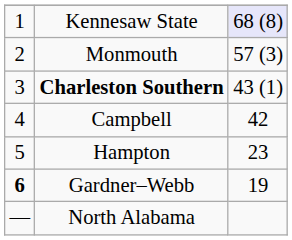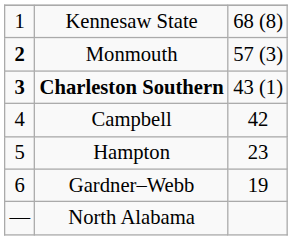Kennesaw State | column 3: lavender background -> no background
Monmouth | column 1: normal -> bold
Charleston Southern | column 1: normal -> bold
Gardner–Webb | column 1: bold -> normal
